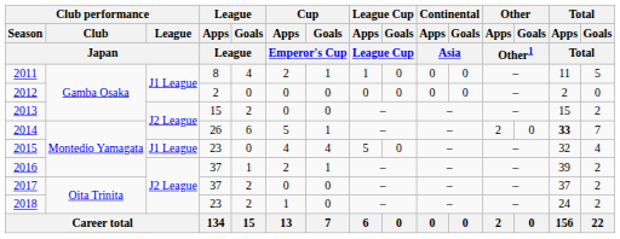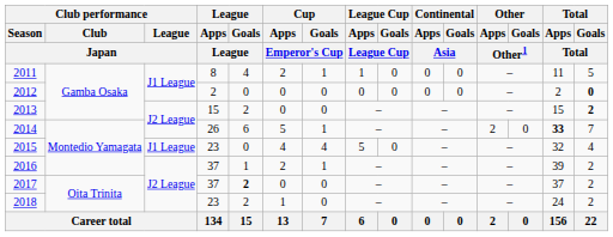2012 | Total / Goals / Total: normal -> bold
2013 | Total / Goals / Total: normal -> bold
2017 | League / Goals / League: normal -> bold
